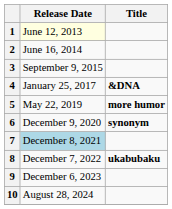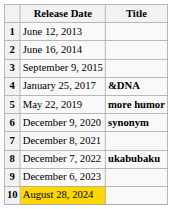1 | Release Date: lightyellow background -> no background
7 | Release Date: lightblue background -> no background
10 | Release Date: no background -> gold background
